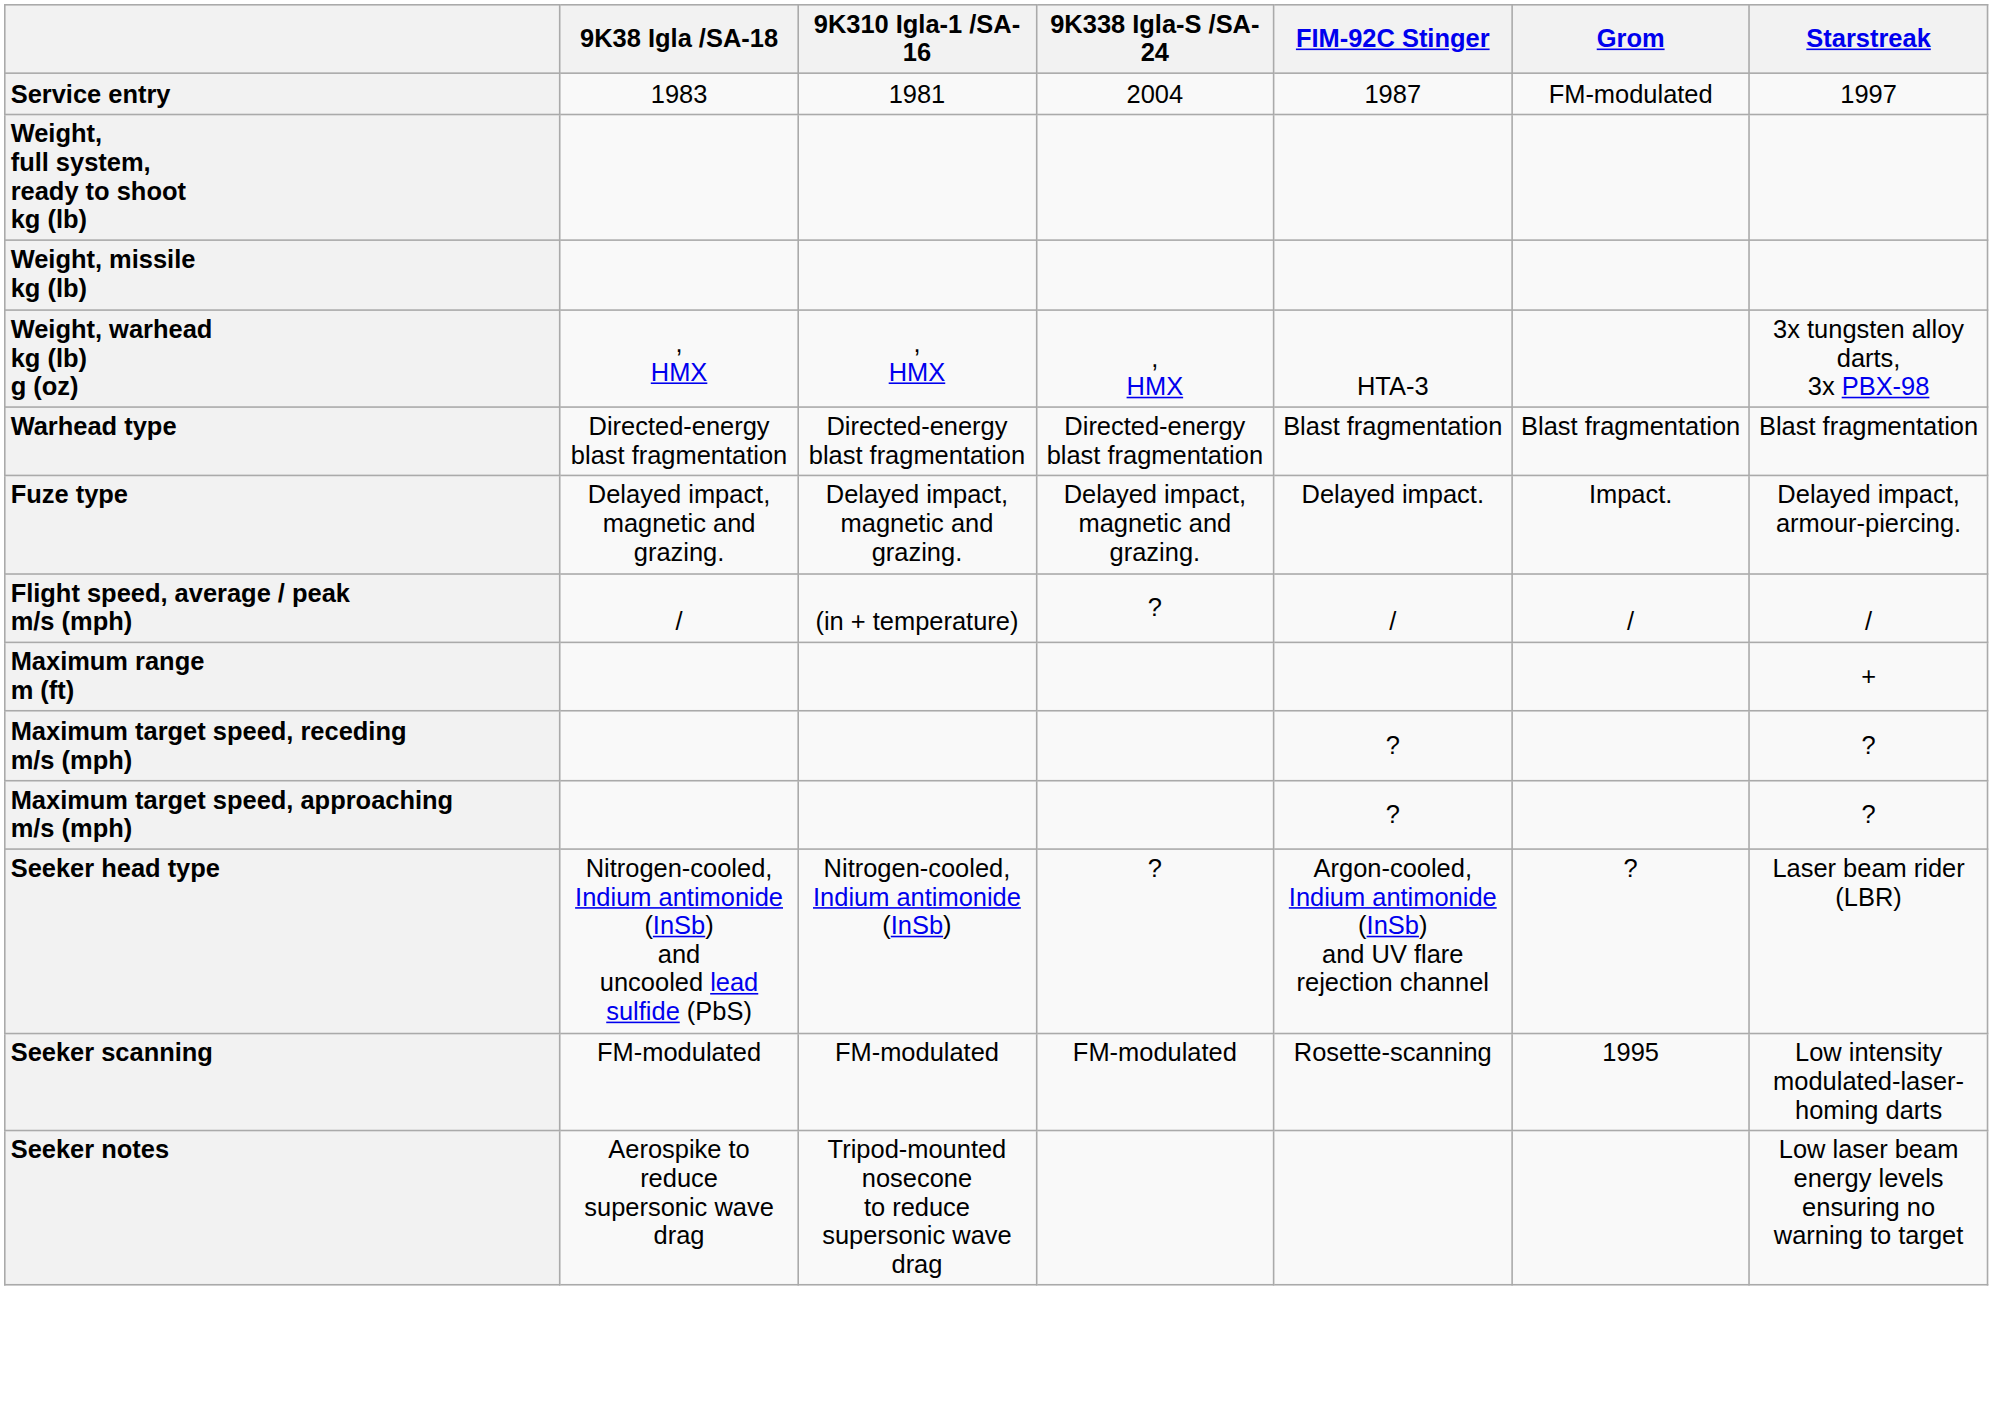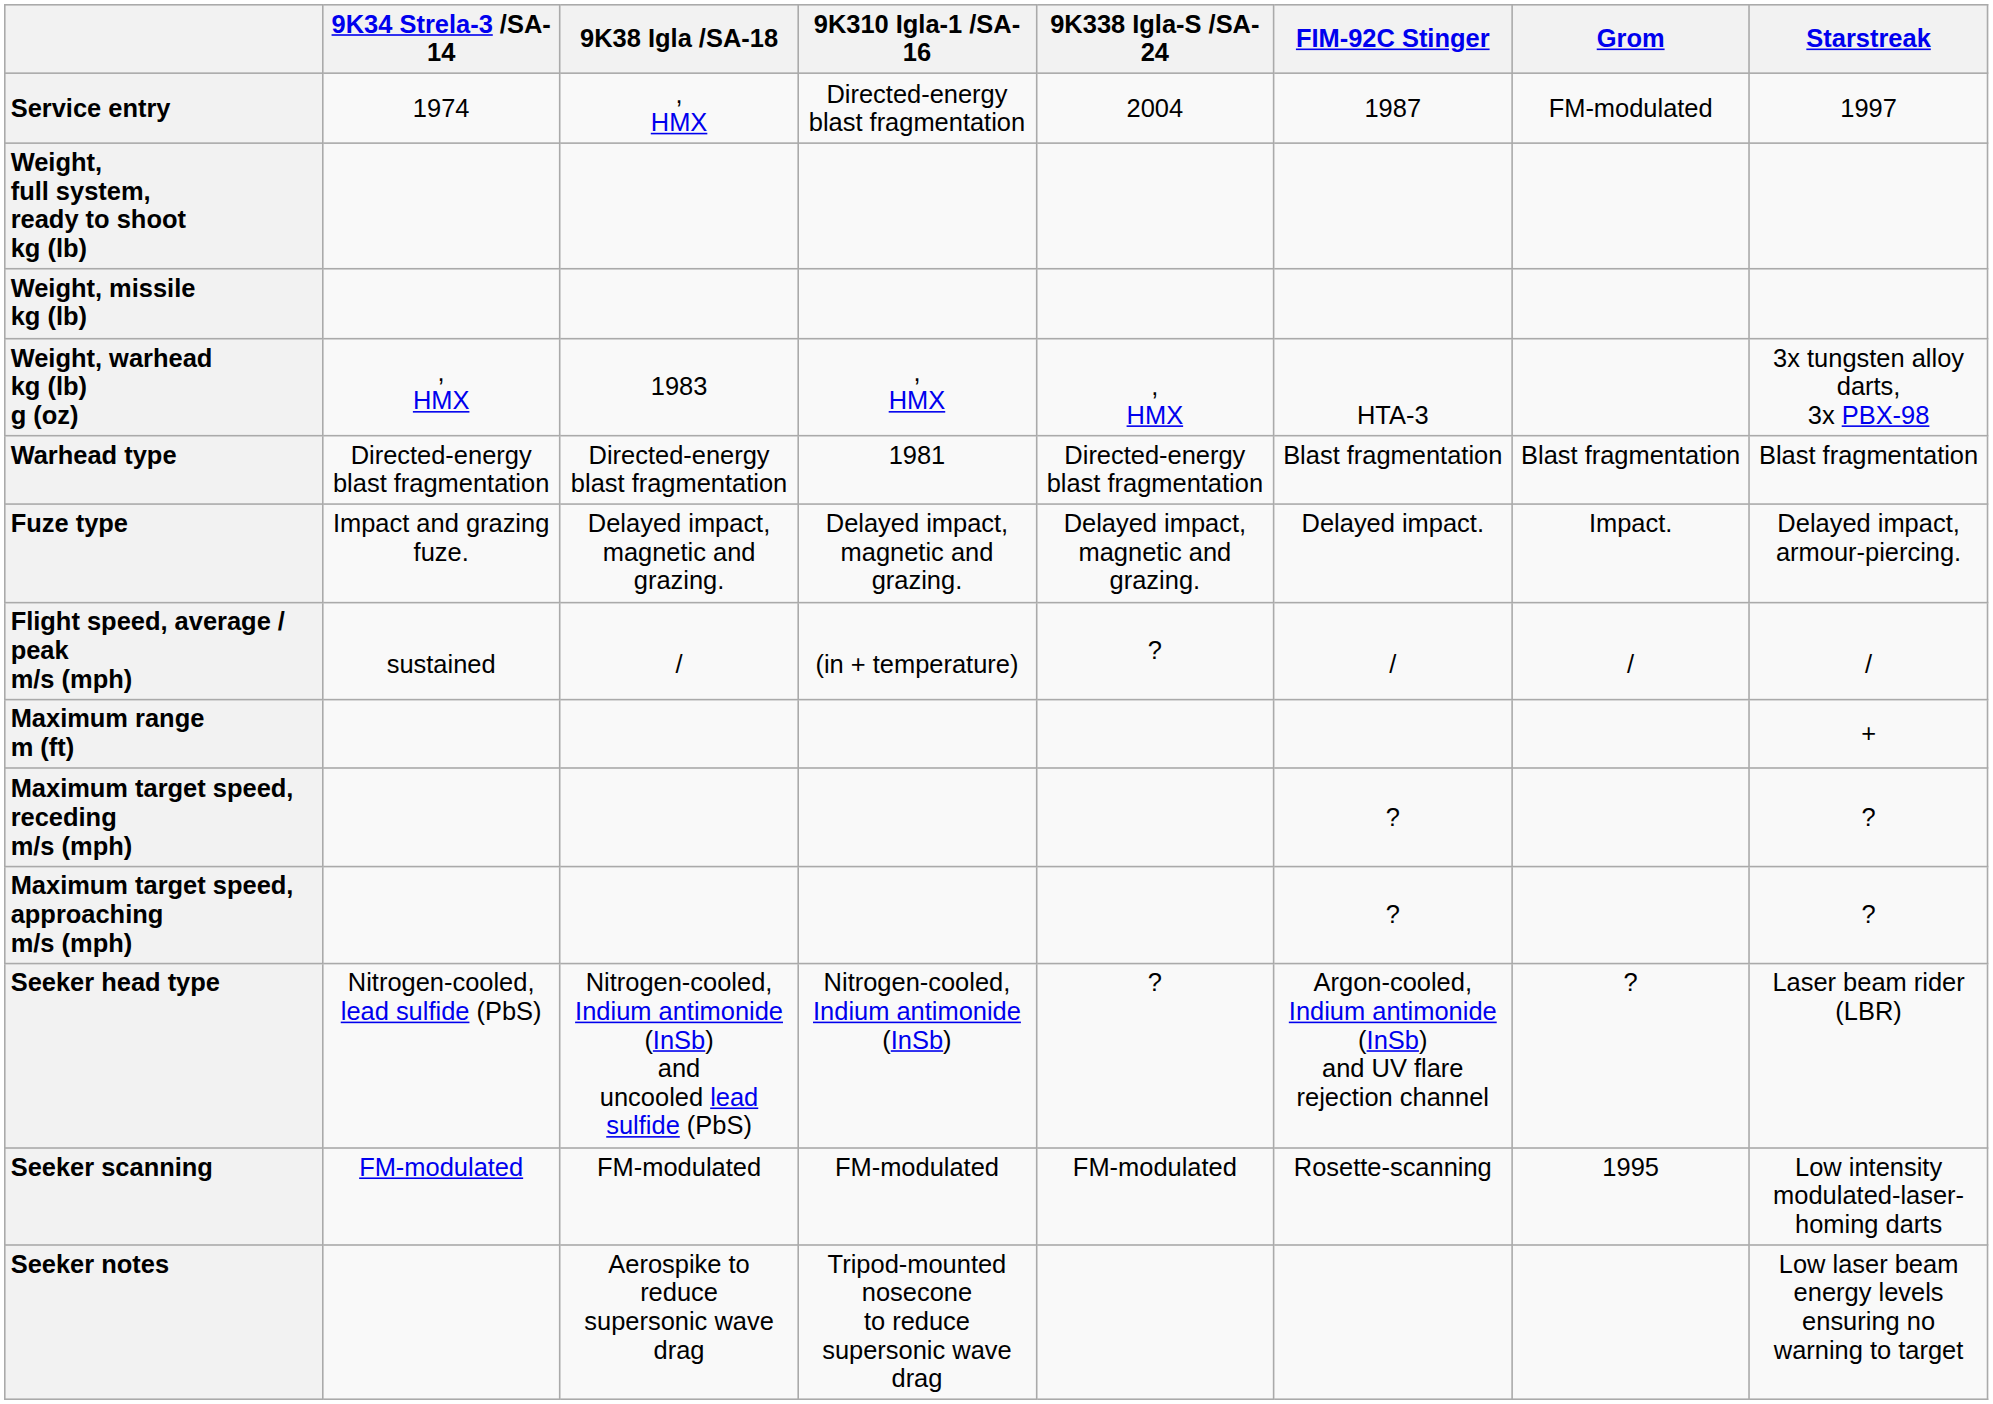+ column: 9K34 Strela-3 /SA-14 | 1974 | , HMX | Directed-energy blast fragmentation | Impact and grazing fuze. | sustained | Nitrogen-cooled, lead sulfide (PbS) | FM-modulated
Service entry | 9K38 Igla /SA-18: 1983 -> , HMX
Service entry | 9K310 Igla-1 /SA-16: 1981 -> Directed-energy blast fragmentation
Weight, warhead kg (lb) g (oz) | 9K38 Igla /SA-18: , HMX -> 1983
Warhead type | 9K310 Igla-1 /SA-16: Directed-energy blast fragmentation -> 1981
